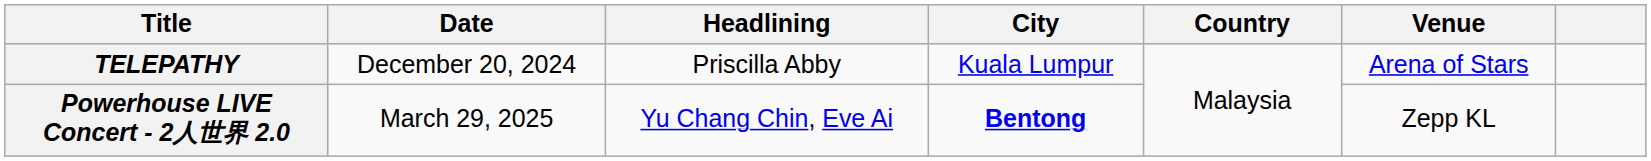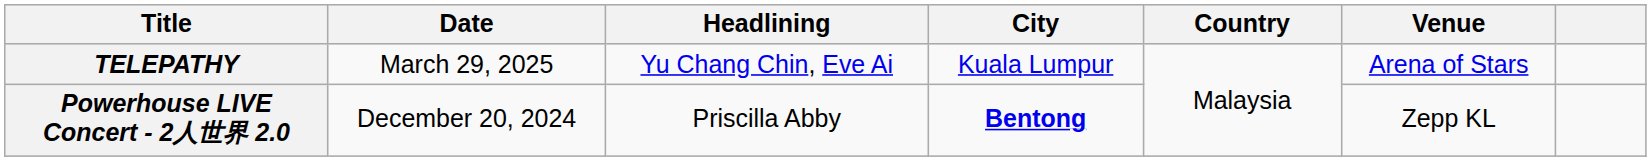TELEPATHY | Date: December 20, 2024 -> March 29, 2025
TELEPATHY | Headlining: Priscilla Abby -> Yu Chang Chin, Eve Ai
Powerhouse LIVE Concert - 2人世界 2.0 | Date: March 29, 2025 -> December 20, 2024
Powerhouse LIVE Concert - 2人世界 2.0 | Headlining: Yu Chang Chin, Eve Ai -> Priscilla Abby
